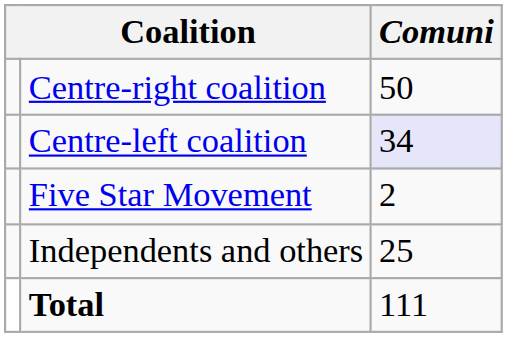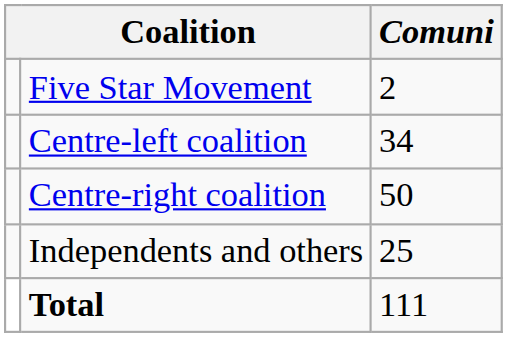rows swapped: Centre-right coalition <-> Five Star Movement
Centre-left coalition | Comuni: lavender background -> no background
